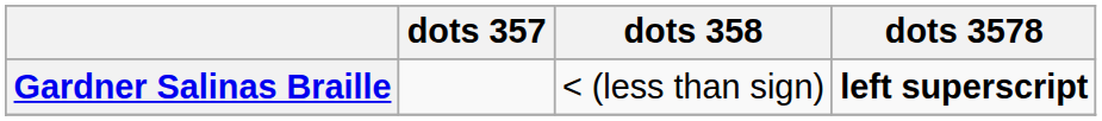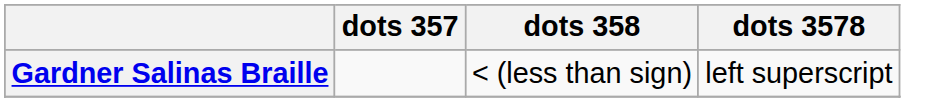Gardner Salinas Braille | dots 3578: bold -> normal
